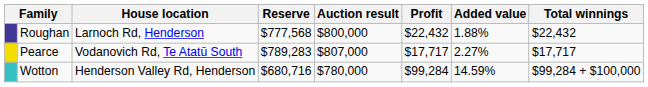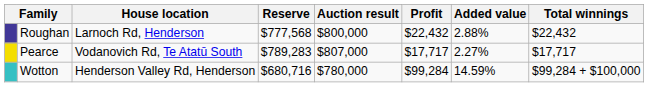Roughan | Added value: 1.88% -> 2.88%
